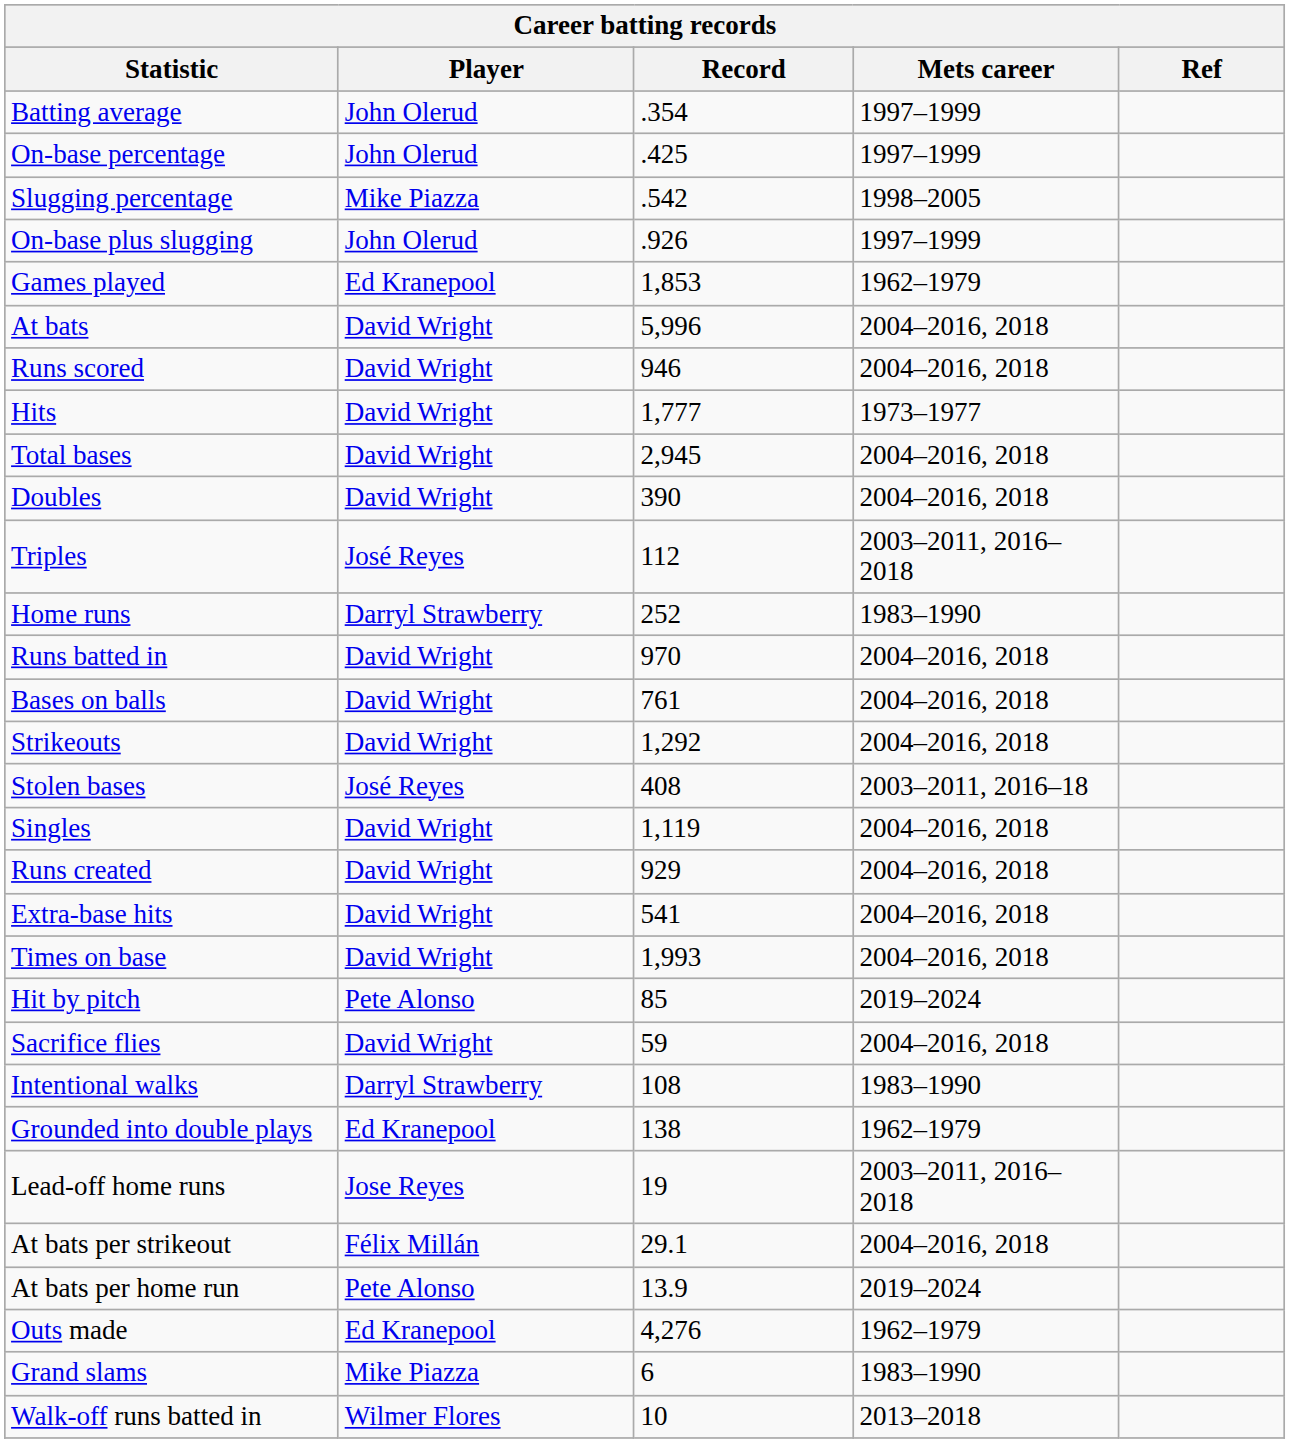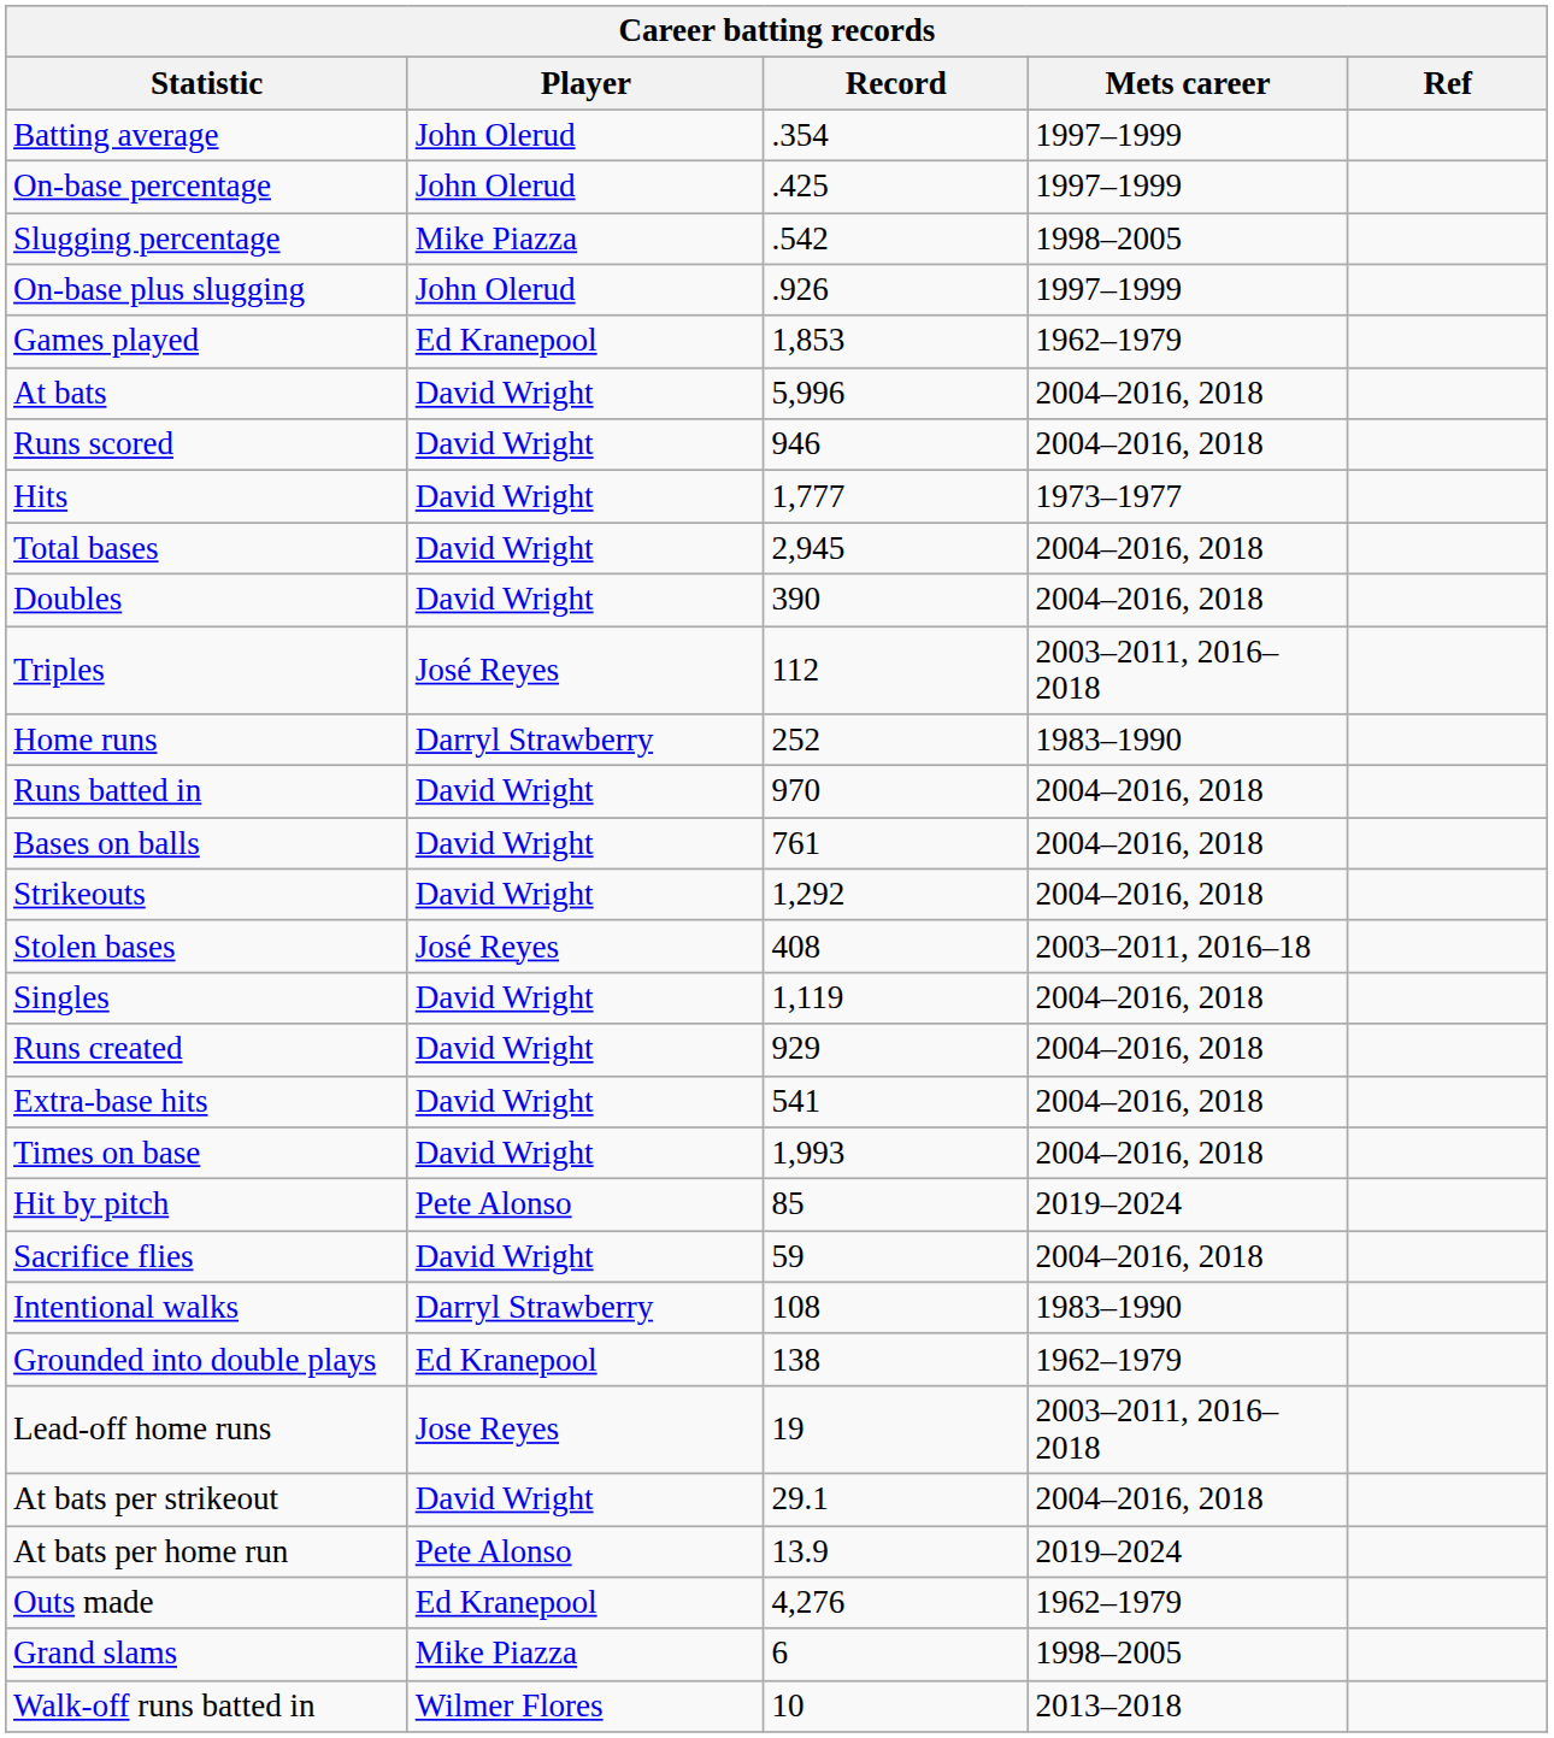At bats per strikeout | Player: Félix Millán -> David Wright
Grand slams | Mets career: 1983–1990 -> 1998–2005
